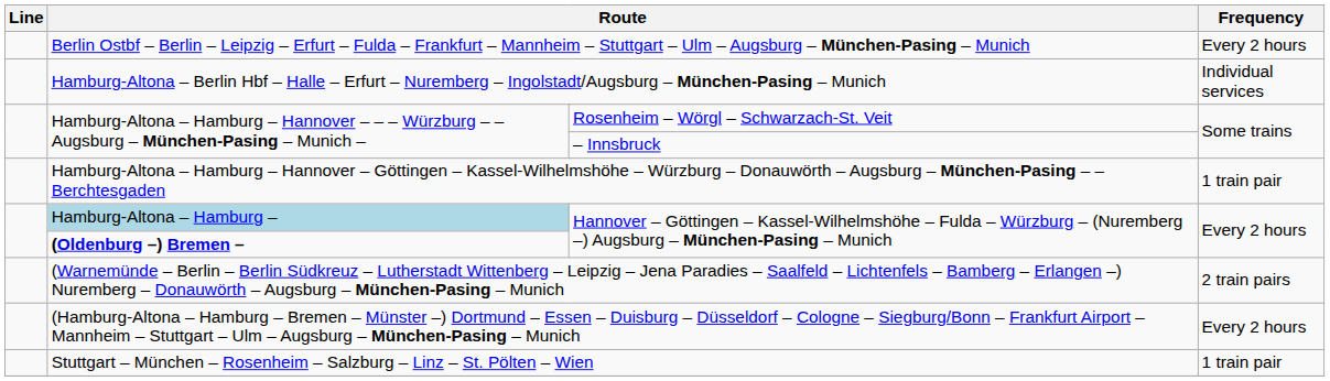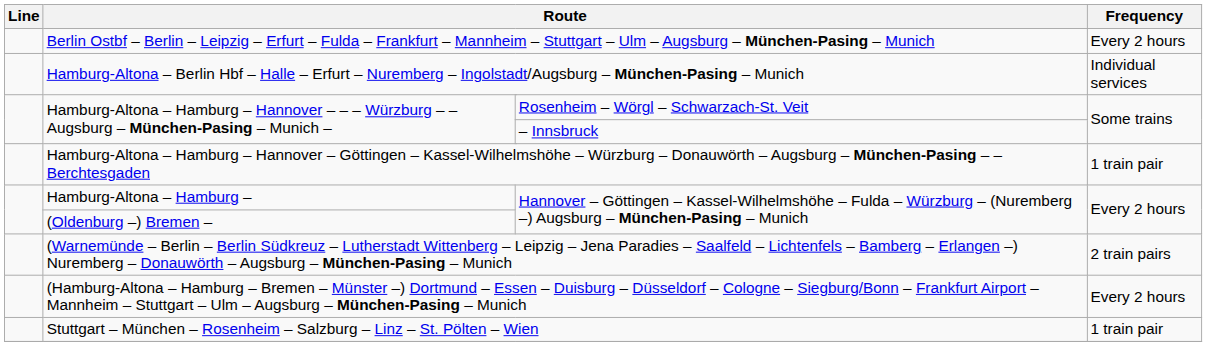Hamburg-Altona – Hamburg – | column 2: lightblue background -> no background
(Oldenburg –) Bremen – | column 2: bold -> normal
